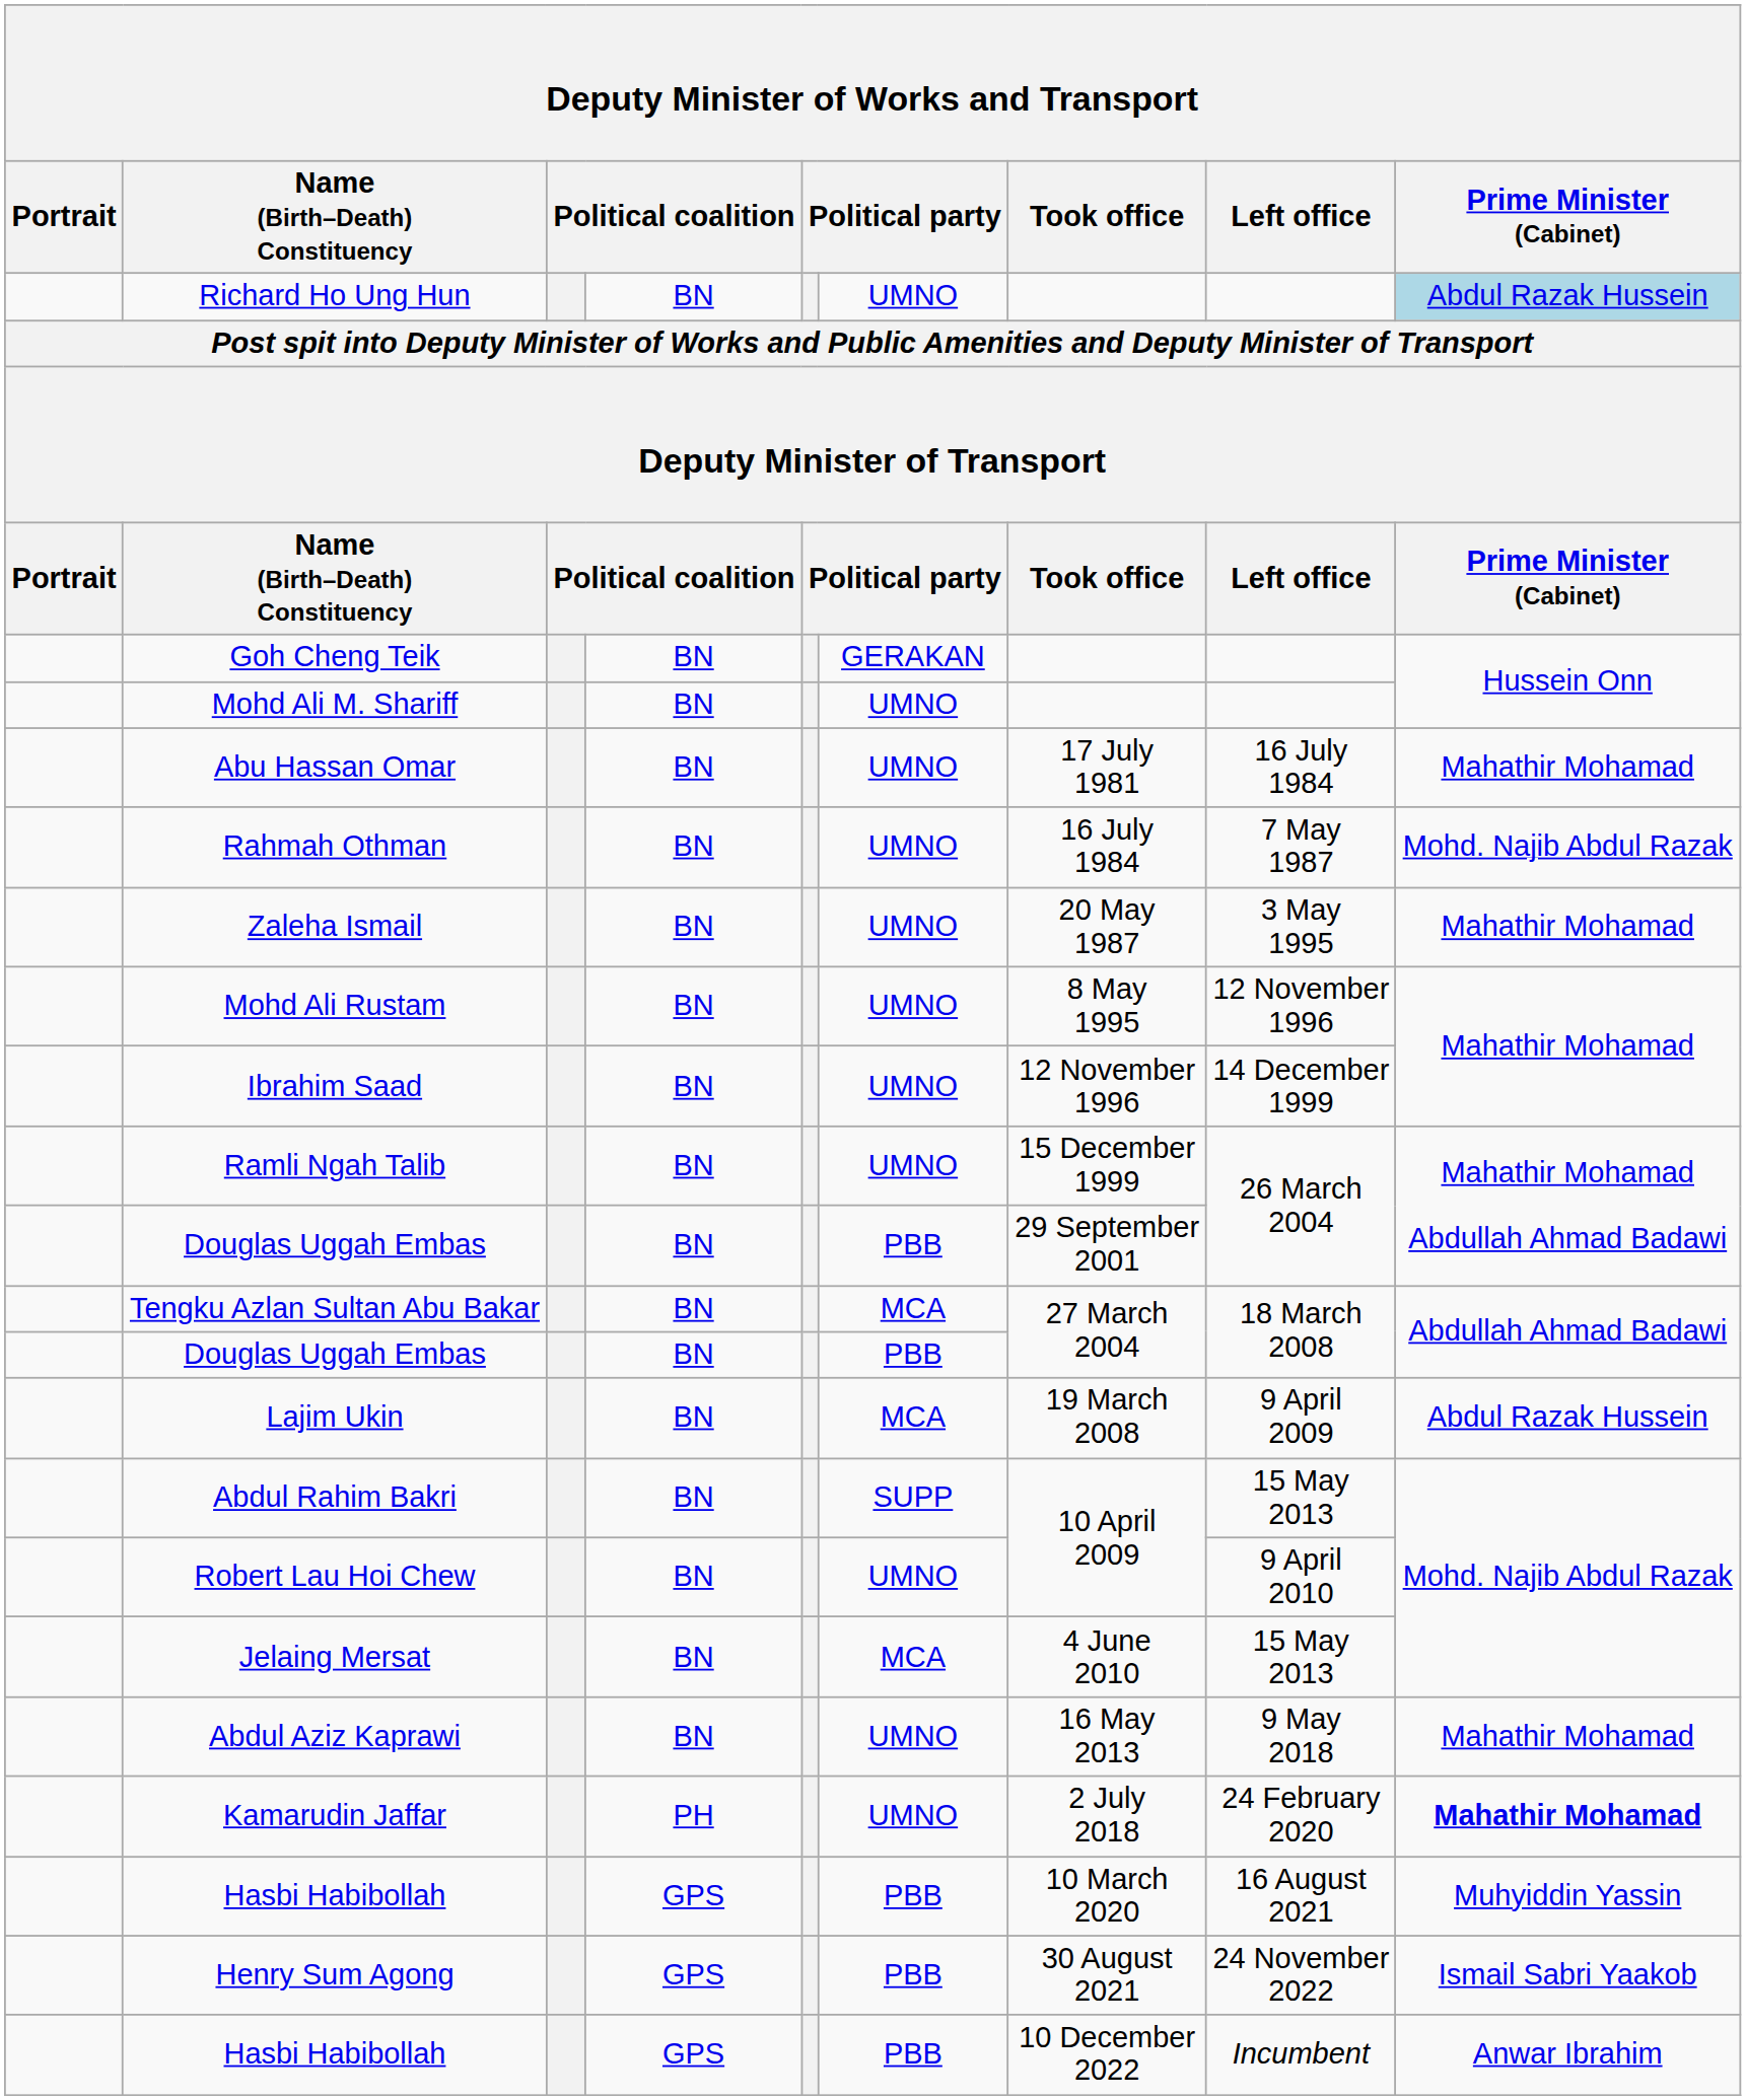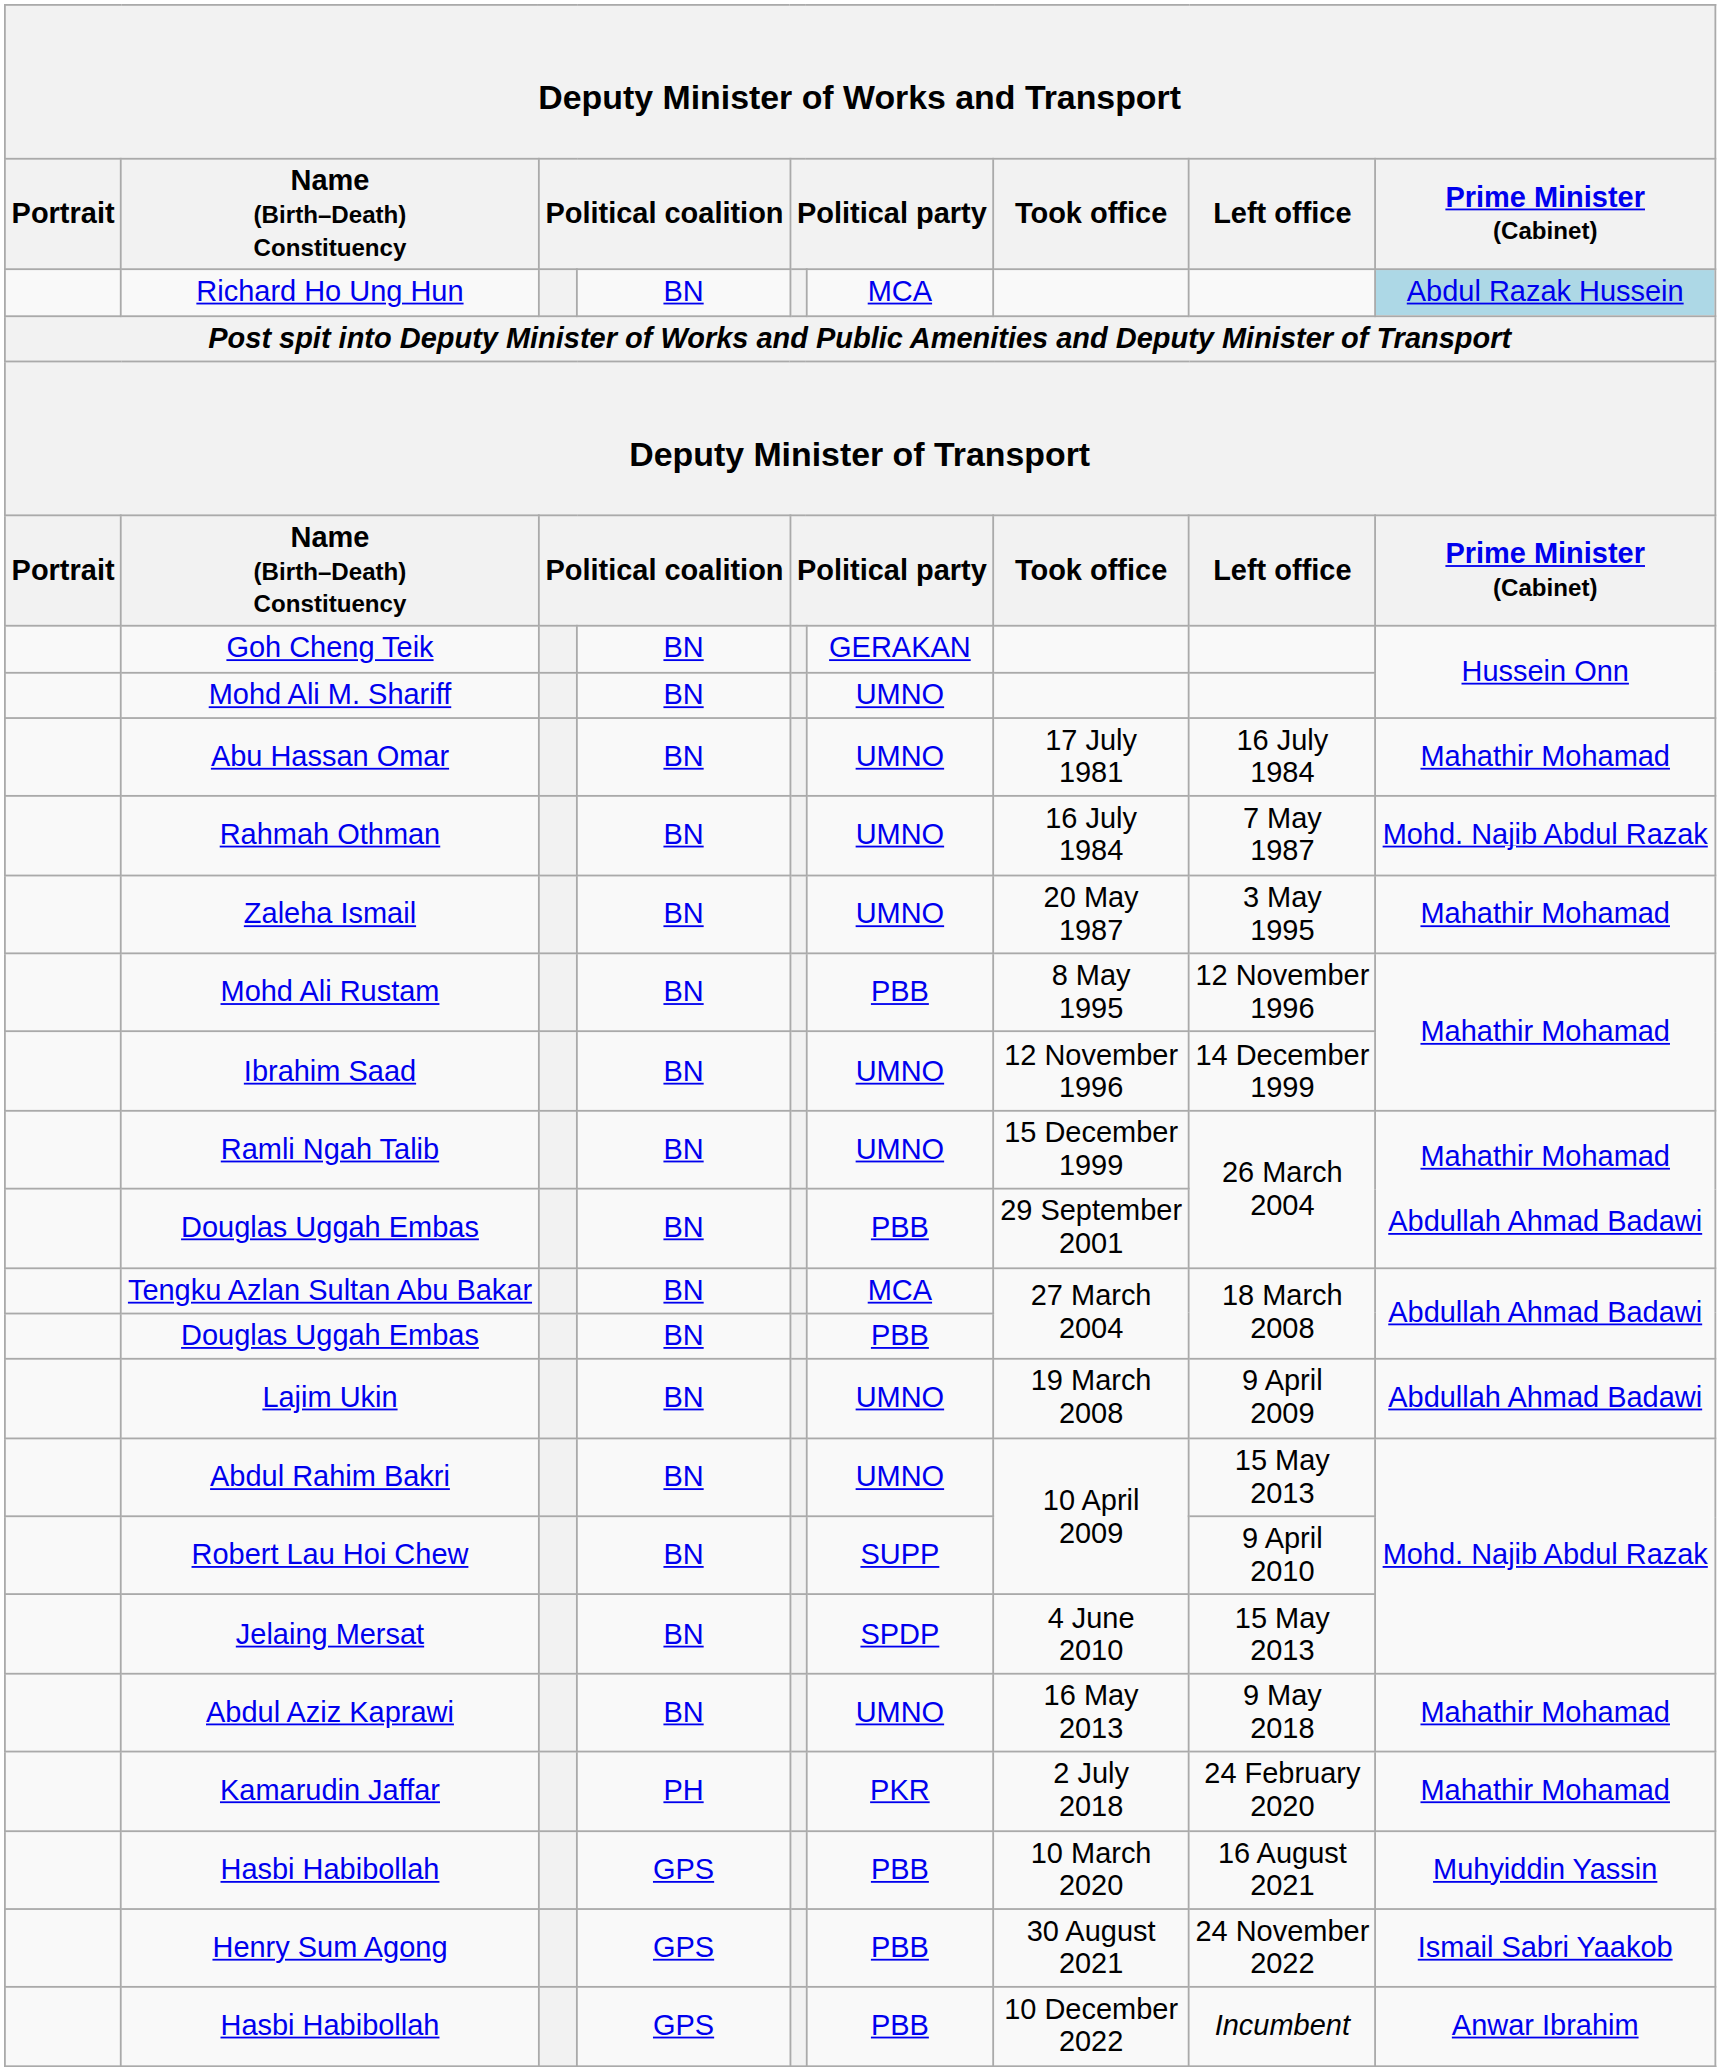Richard Ho Ung Hun | column 6: UMNO -> MCA
Mohd Ali Rustam | column 6: UMNO -> PBB
Lajim Ukin | column 6: MCA -> UMNO
Lajim Ukin | Prime Minister (Cabinet): Abdul Razak Hussein -> Abdullah Ahmad Badawi
Abdul Rahim Bakri | column 6: SUPP -> UMNO
Robert Lau Hoi Chew | column 6: UMNO -> SUPP
Jelaing Mersat | column 6: MCA -> SPDP
Kamarudin Jaffar | column 6: UMNO -> PKR
Kamarudin Jaffar | Prime Minister (Cabinet): bold -> normal
